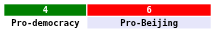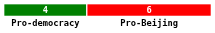Pro-democracy | 6: lavender background -> no background
